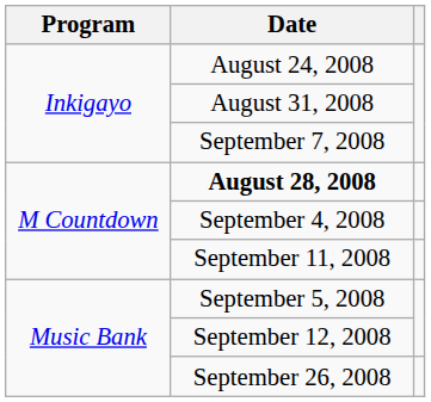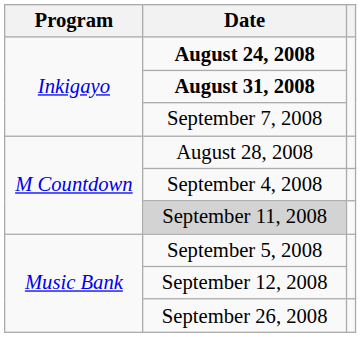August 24, 2008 | Date: normal -> bold
August 31, 2008 | Date: normal -> bold
August 28, 2008 | Date: bold -> normal
September 11, 2008 | Date: no background -> lightgrey background
